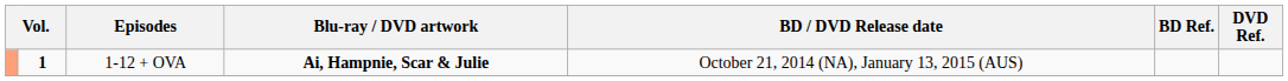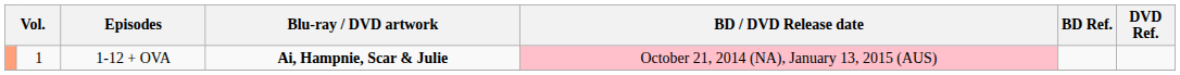1-12 + OVA | column 2: bold -> normal
1-12 + OVA | BD / DVD Release date: no background -> pink background
